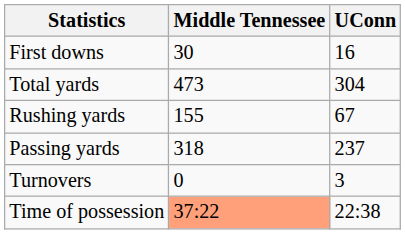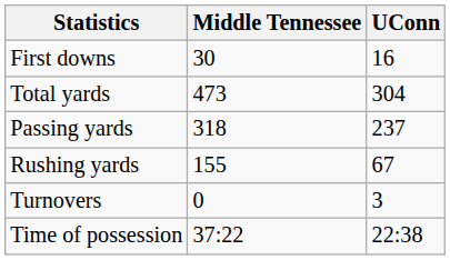rows swapped: Rushing yards <-> Passing yards
Time of possession | Middle Tennessee: lightsalmon background -> no background
